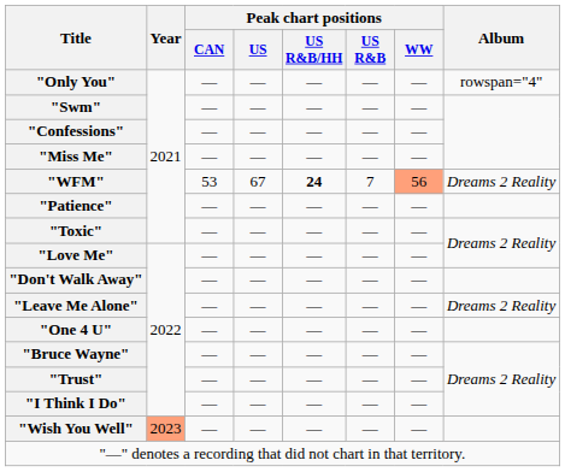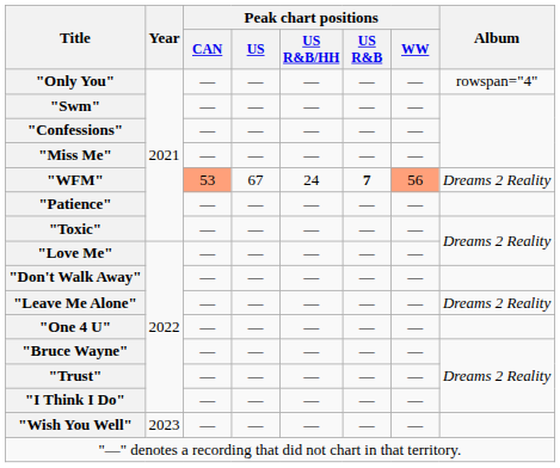"WFM" | Peak chart positions / CAN: no background -> lightsalmon background
"WFM" | Peak chart positions / US R&B/HH: bold -> normal
"WFM" | Peak chart positions / US R&B: normal -> bold
"Wish You Well" | Year: lightsalmon background -> no background
